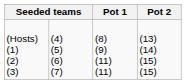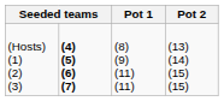(Hosts) (1) (2) (3) | column 2: normal -> bold
